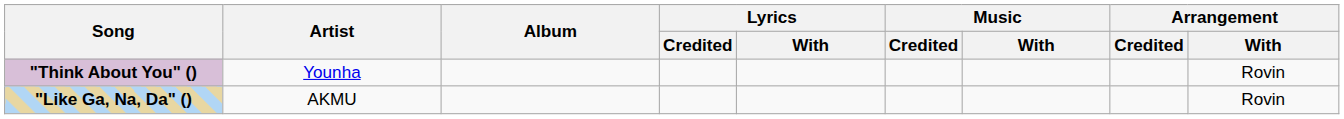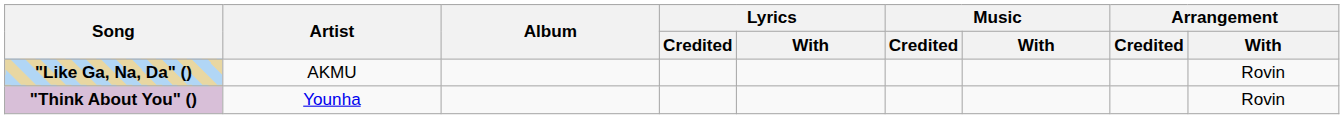rows swapped: "Think About You" () <-> "Like Ga, Na, Da" ()
